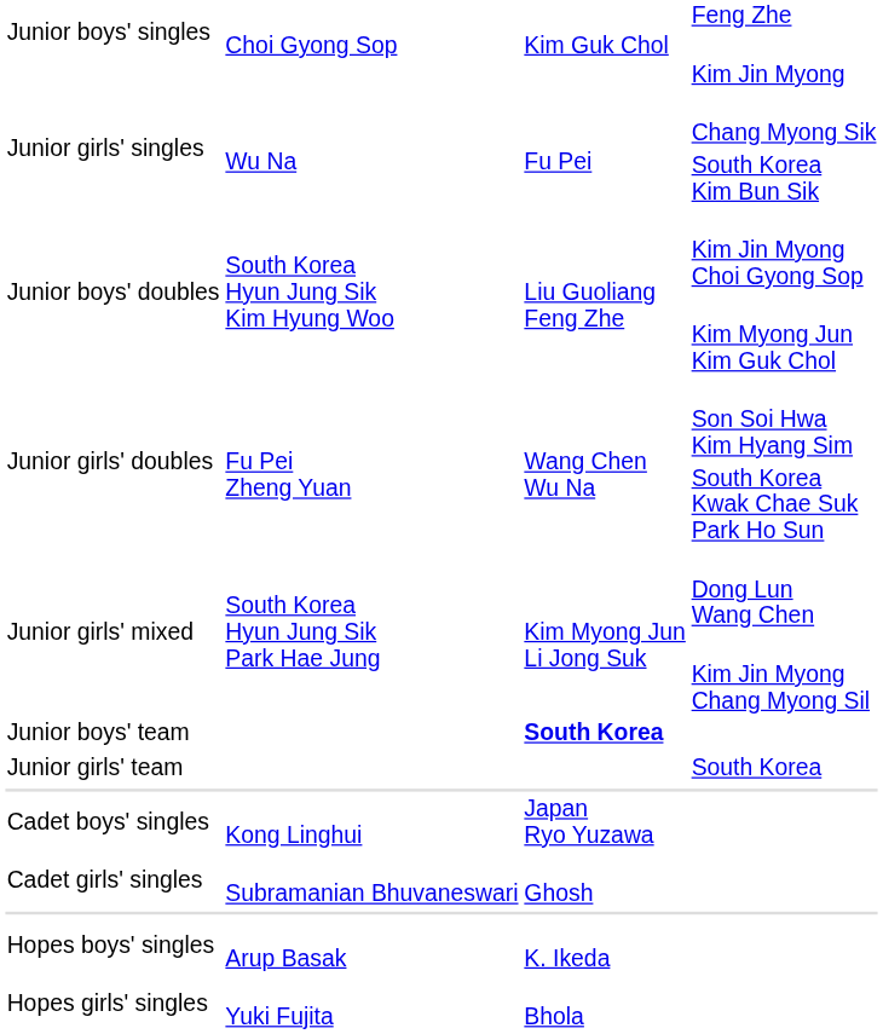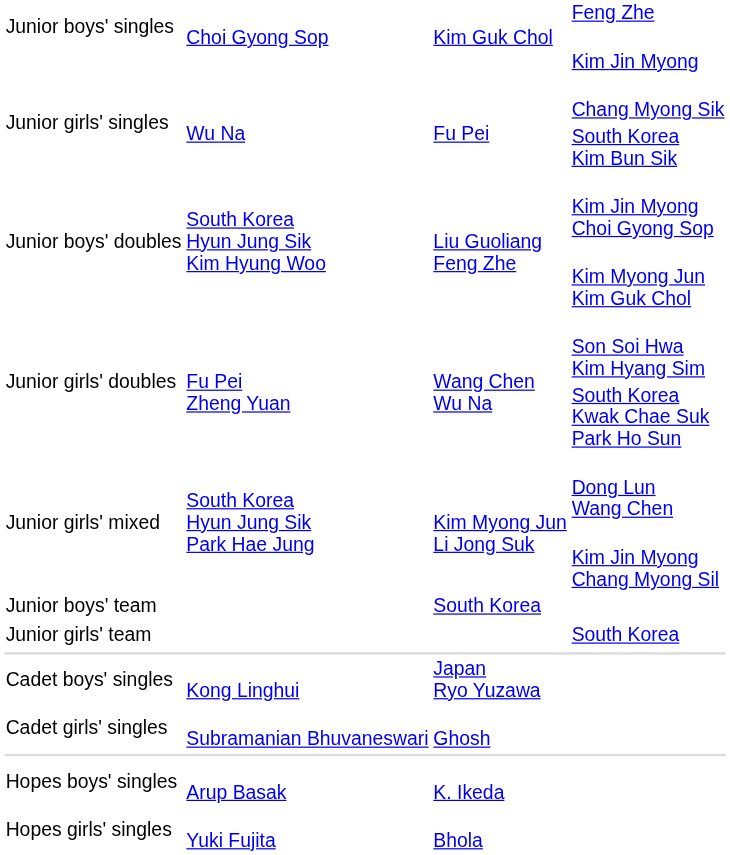Junior boys' team | column 3: bold -> normal
